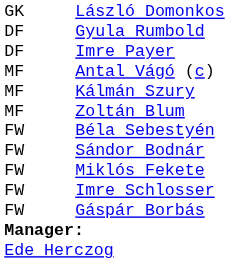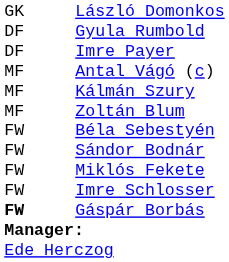Gáspár Borbás | column 1: normal -> bold
